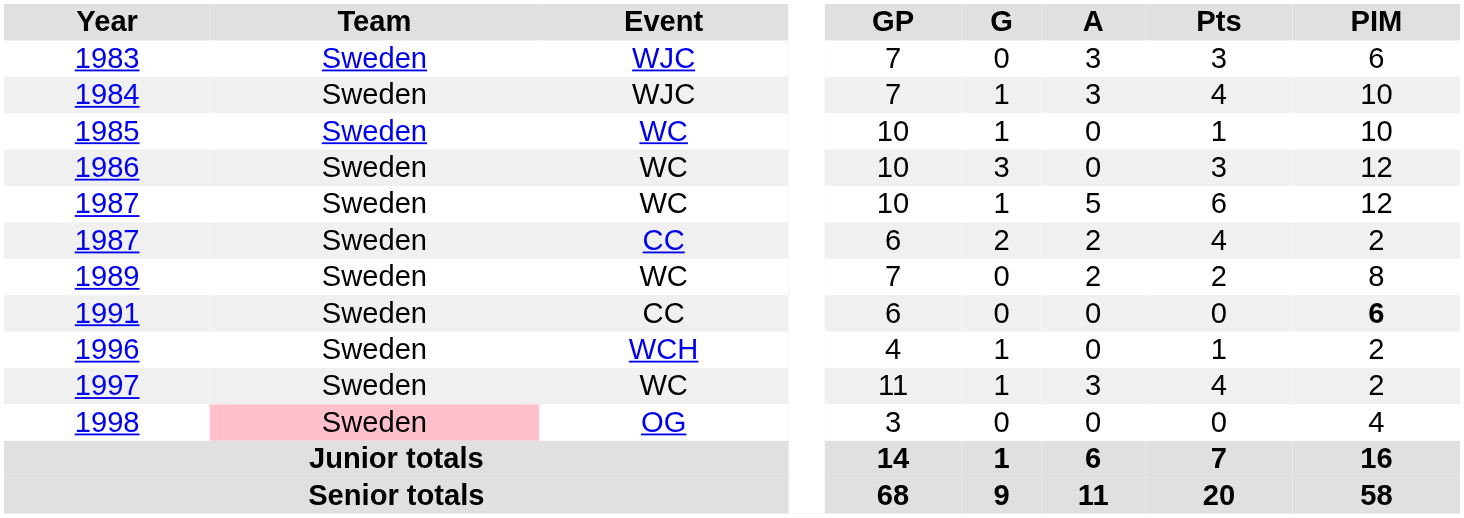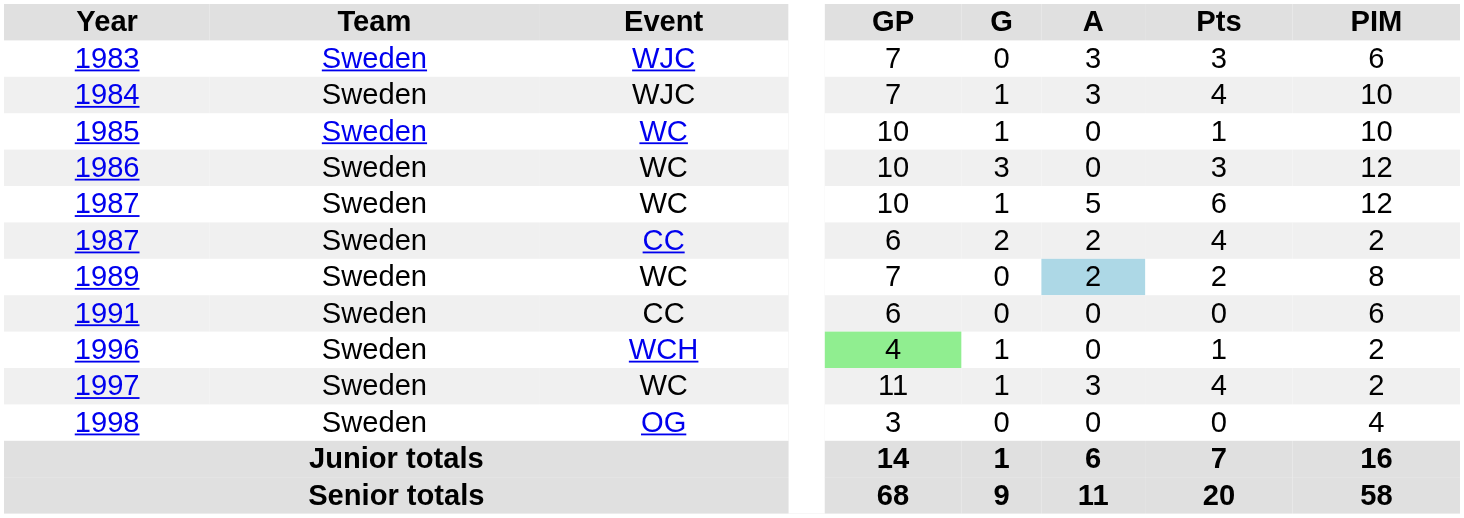1989 | A: no background -> lightblue background
1991 | PIM: bold -> normal
1996 | GP: no background -> lightgreen background
1998 | Team: pink background -> no background
